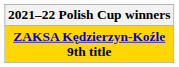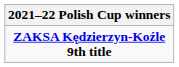row 2 | column 1: gold background -> no background
